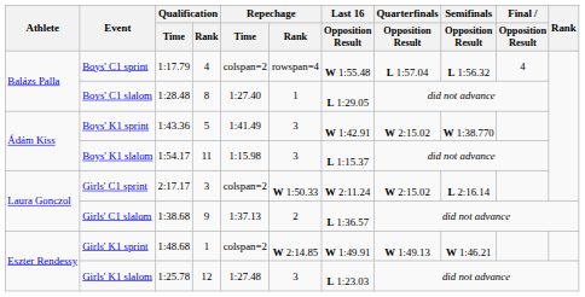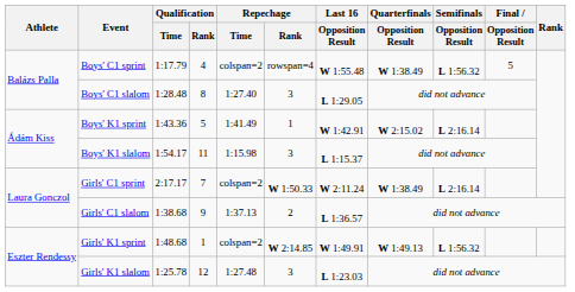Boys' C1 sprint | Quarterfinals / Opposition Result: L 1:57.04 -> W 1:38.49
Boys' C1 sprint | Final / Opposition Result: 4 -> 5
Boys' C1 slalom | Repechage / Rank: 1 -> 3
Boys' K1 sprint | Repechage / Rank: 3 -> 1
Boys' K1 sprint | Semifinals / Opposition Result: W 1:38.770 -> L 2:16.14
Girls' C1 sprint | Qualification / Rank: 3 -> 7
Girls' C1 sprint | Quarterfinals / Opposition Result: W 2:15.02 -> W 1:38.49
Girls' K1 sprint | Semifinals / Opposition Result: W 1:46.21 -> L 1:56.32
